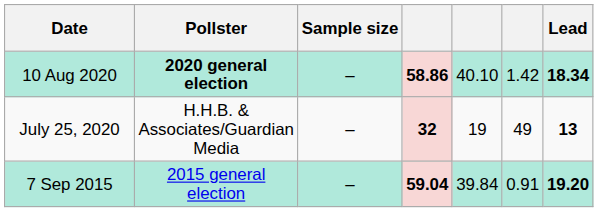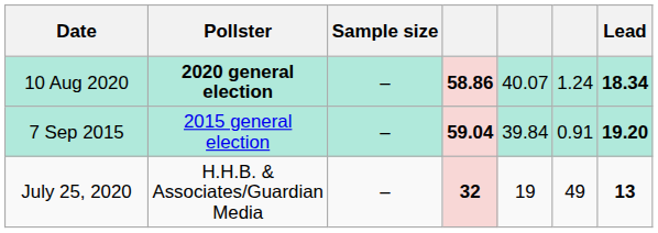10 Aug 2020 | column 5: 40.10 -> 40.07
10 Aug 2020 | column 6: 1.42 -> 1.24
rows swapped: July 25, 2020 <-> 7 Sep 2015
